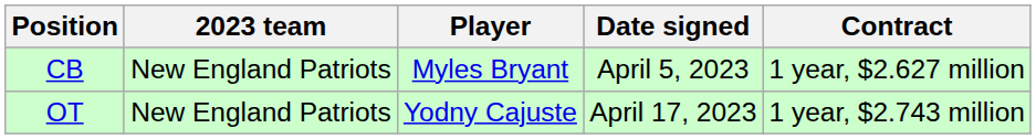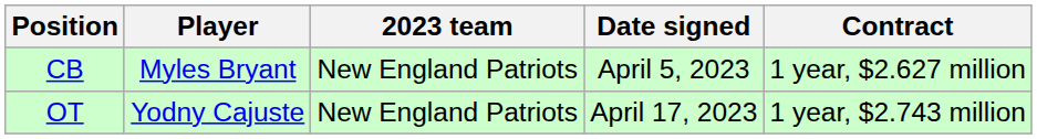columns swapped: Player <-> 2023 team
